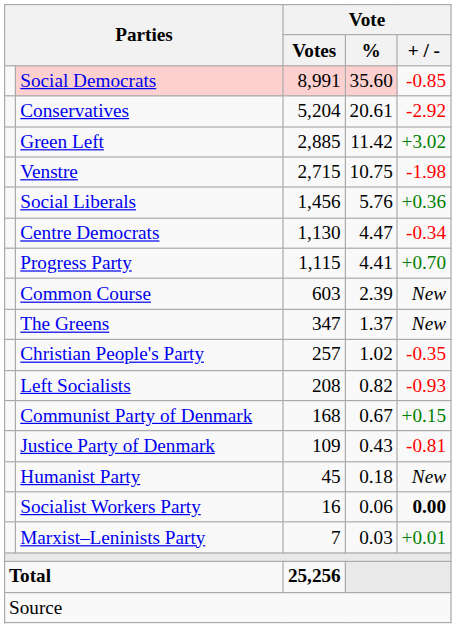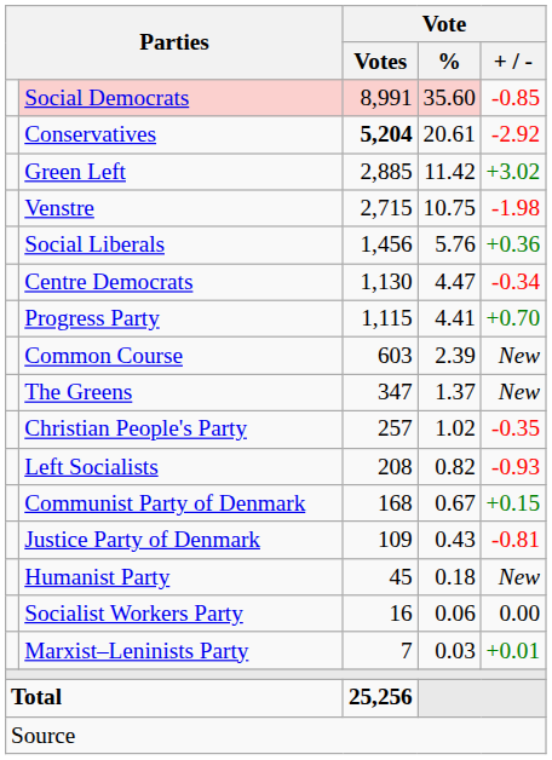Conservatives | Vote / Votes: normal -> bold
Socialist Workers Party | Vote / + / -: bold -> normal
